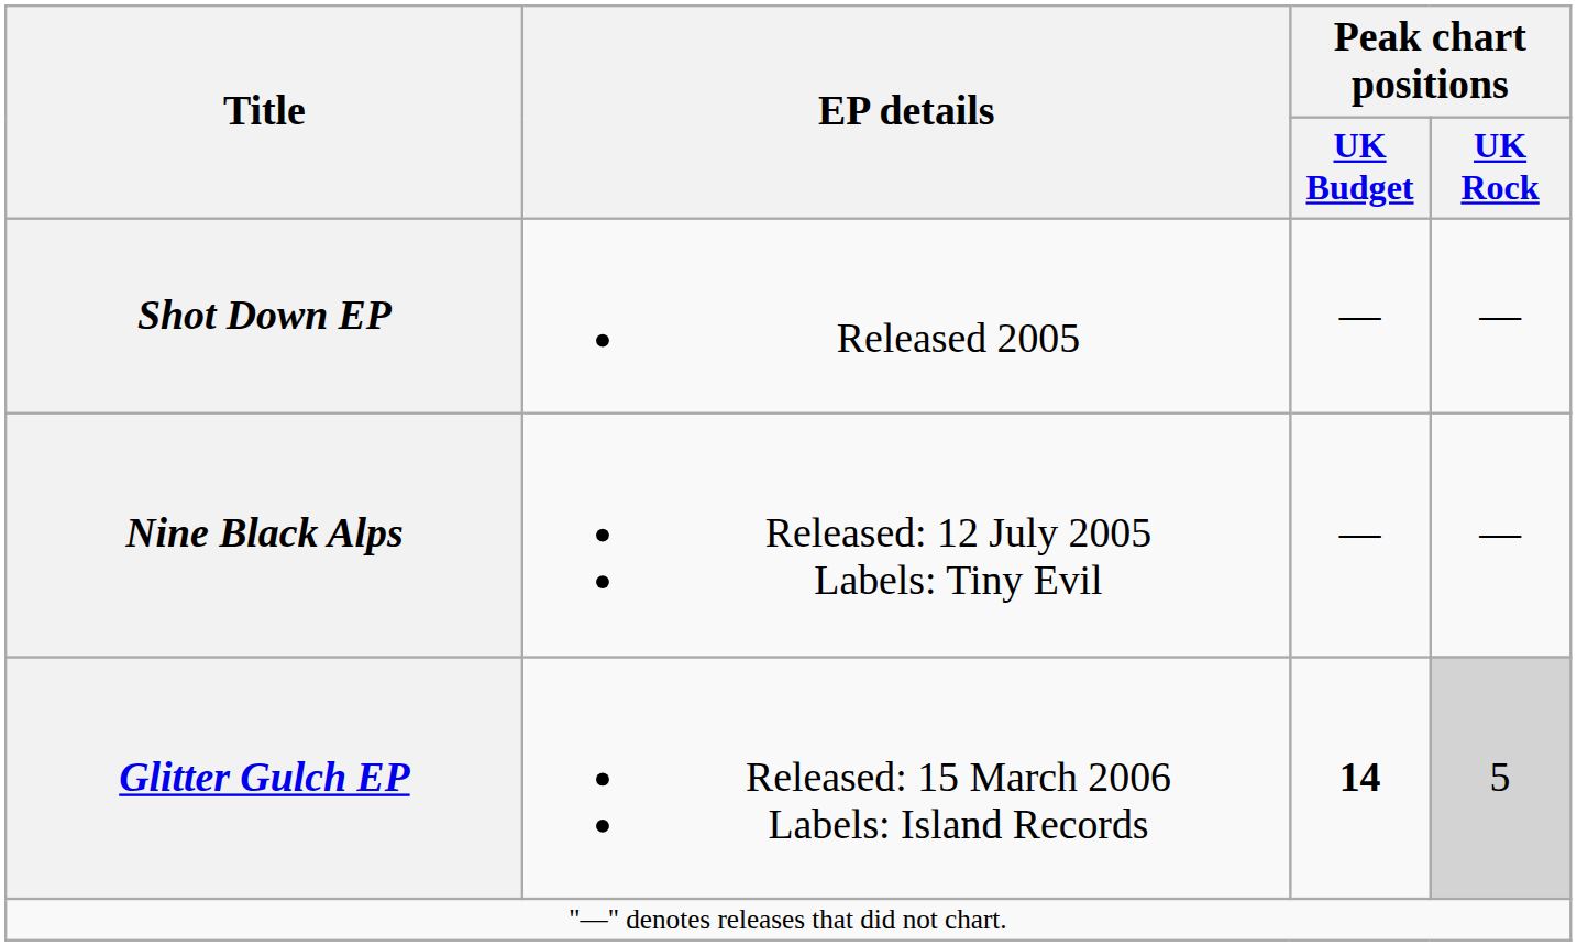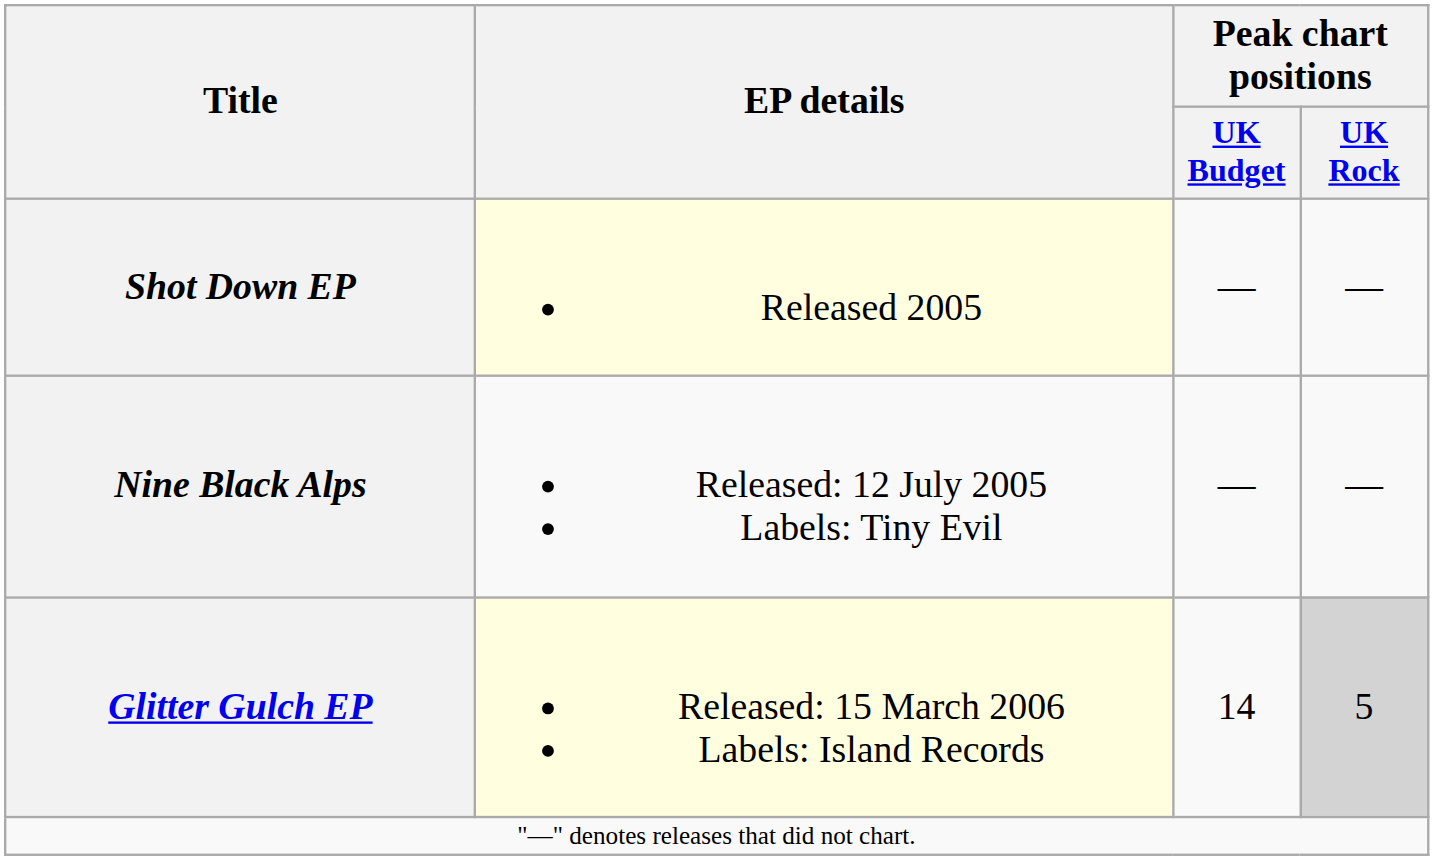Shot Down EP | EP details: no background -> lightyellow background
Glitter Gulch EP | EP details: no background -> lightyellow background
Glitter Gulch EP | Peak chart positions / UK Budget: bold -> normal
